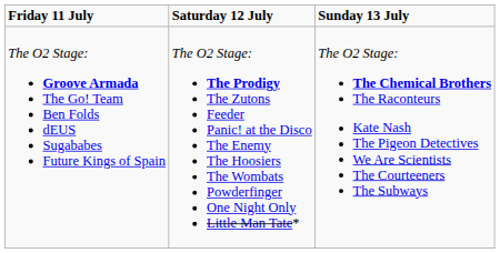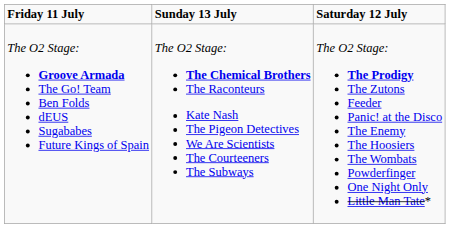columns swapped: Saturday 12 July <-> Sunday 13 July
